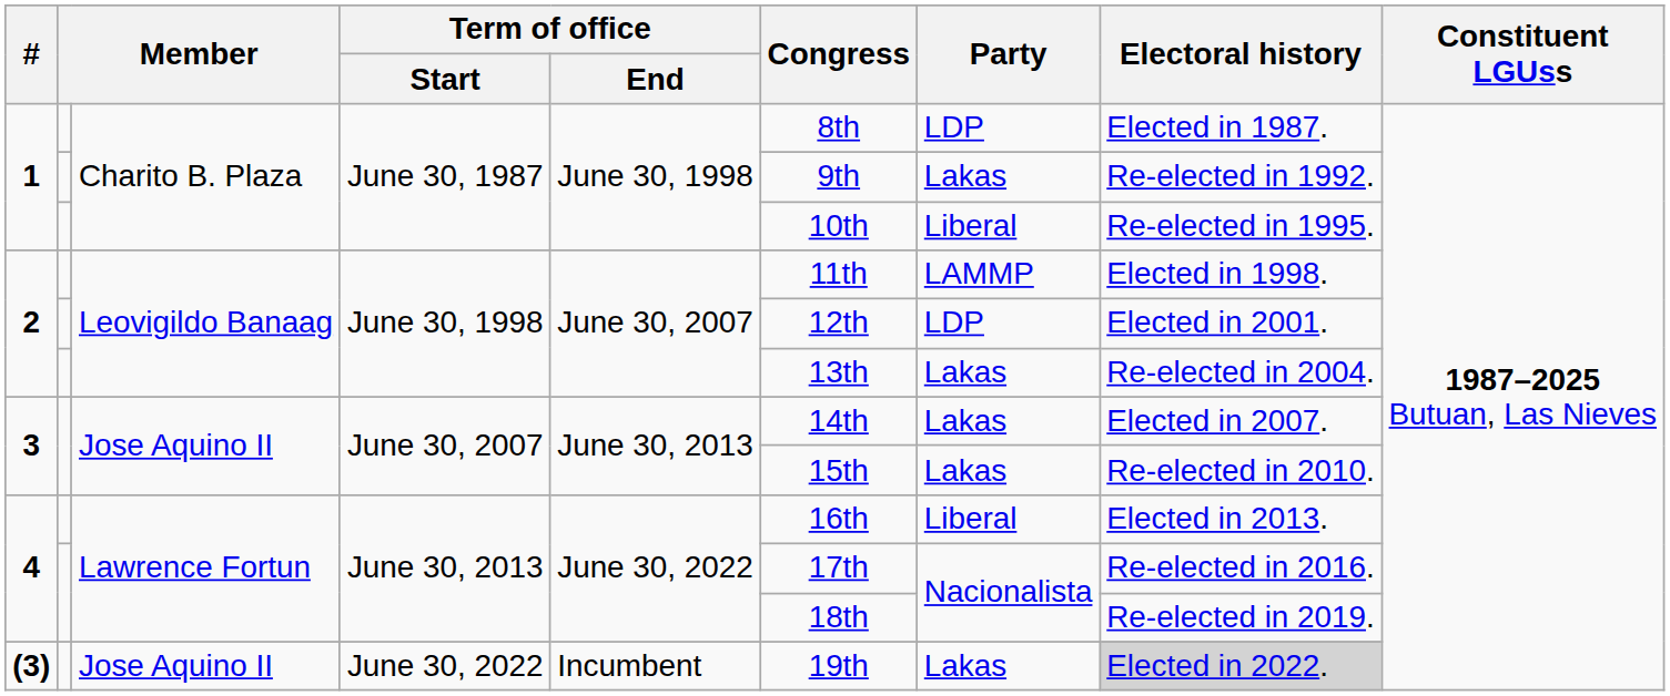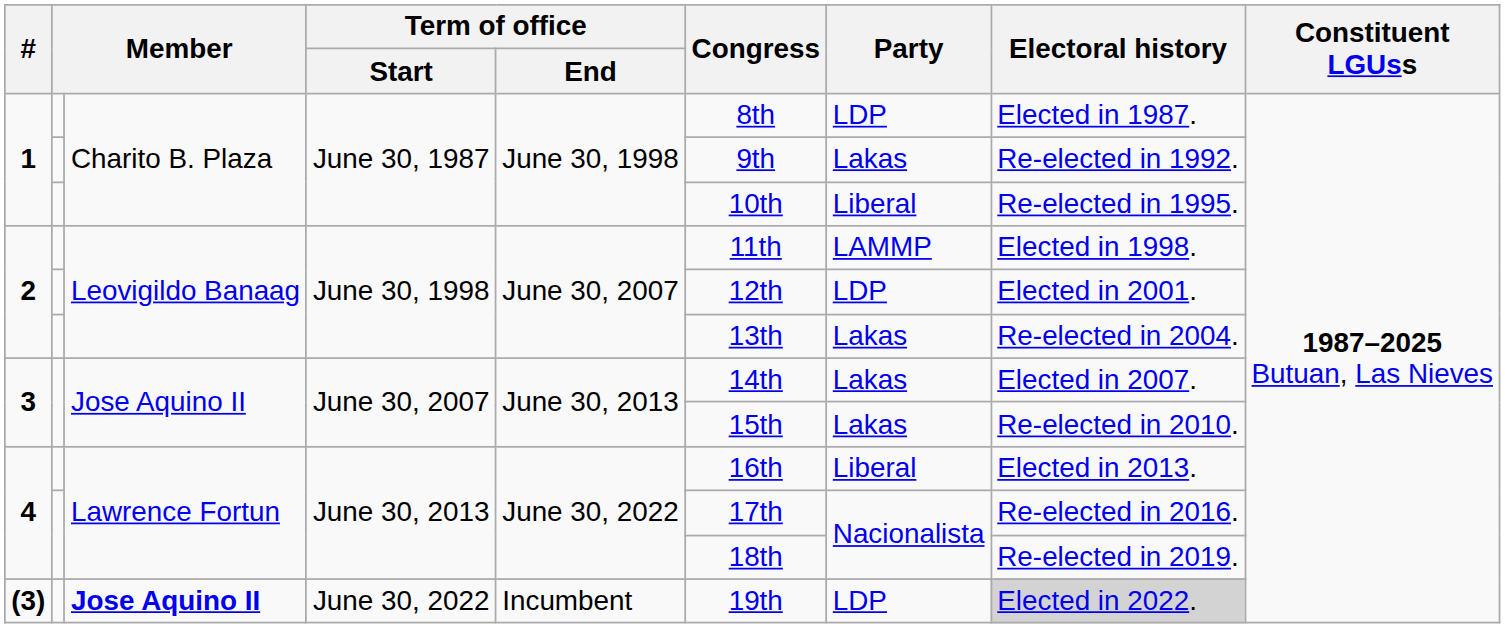(3) | column 3: normal -> bold
(3) | Party: Lakas -> LDP
